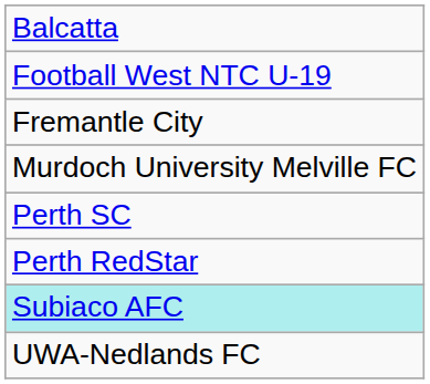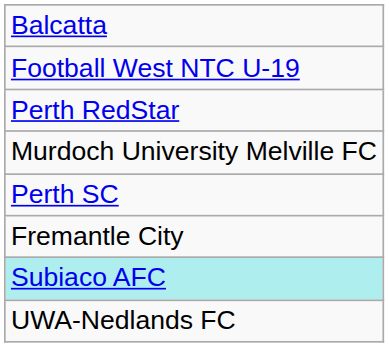row 3 | column 1: Fremantle City -> Perth RedStar
row 6 | column 1: Perth RedStar -> Fremantle City
